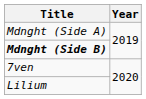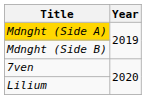Mdnght (Side A) | Title: no background -> gold background
Mdnght (Side B) | Title: bold -> normal
